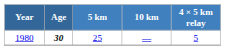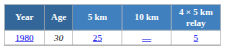1980 | Age: bold -> normal
